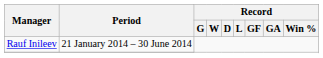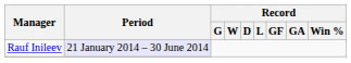Rauf Inileev | Period: no background -> lavender background
